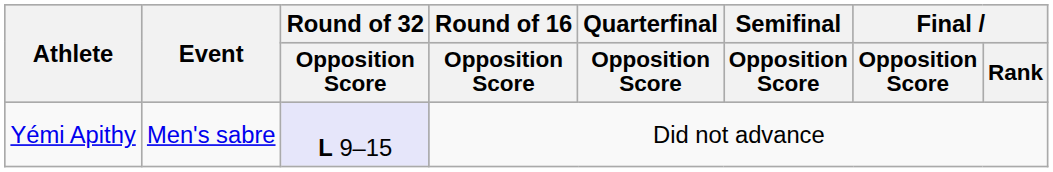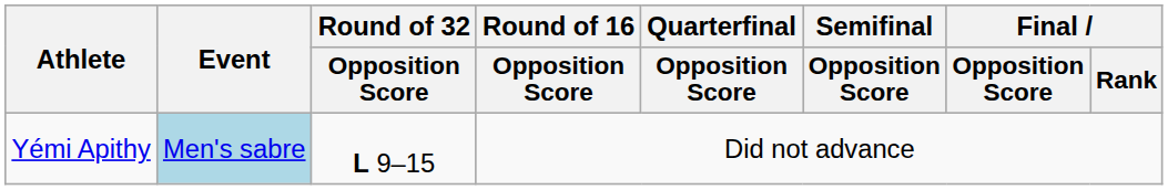Yémi Apithy | Event: no background -> lightblue background
Yémi Apithy | Round of 32 / Opposition Score: lavender background -> no background
